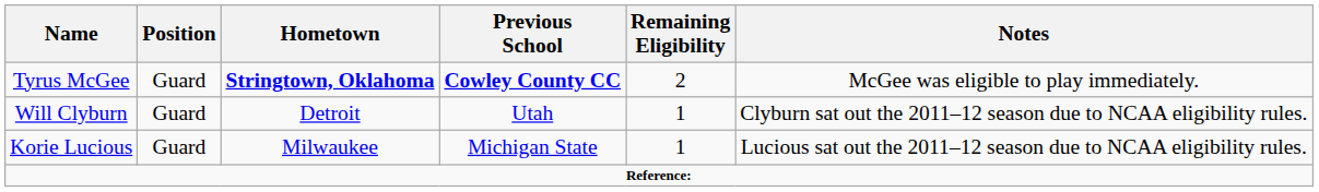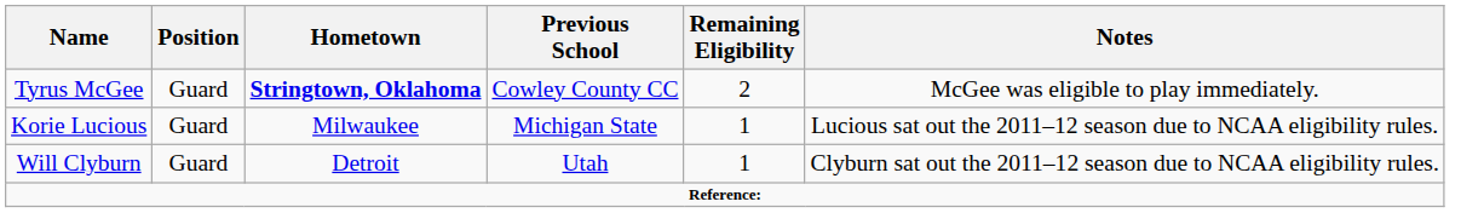Tyrus McGee | Previous School: bold -> normal
rows swapped: Korie Lucious <-> Will Clyburn
